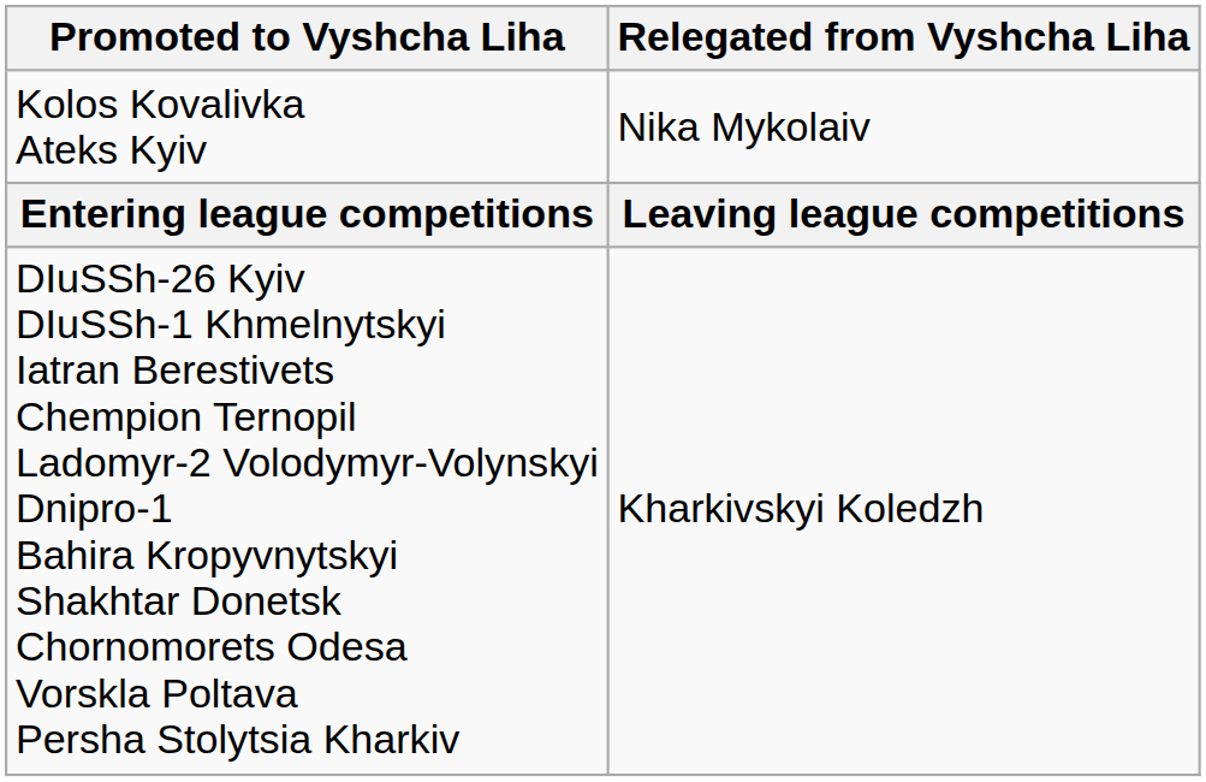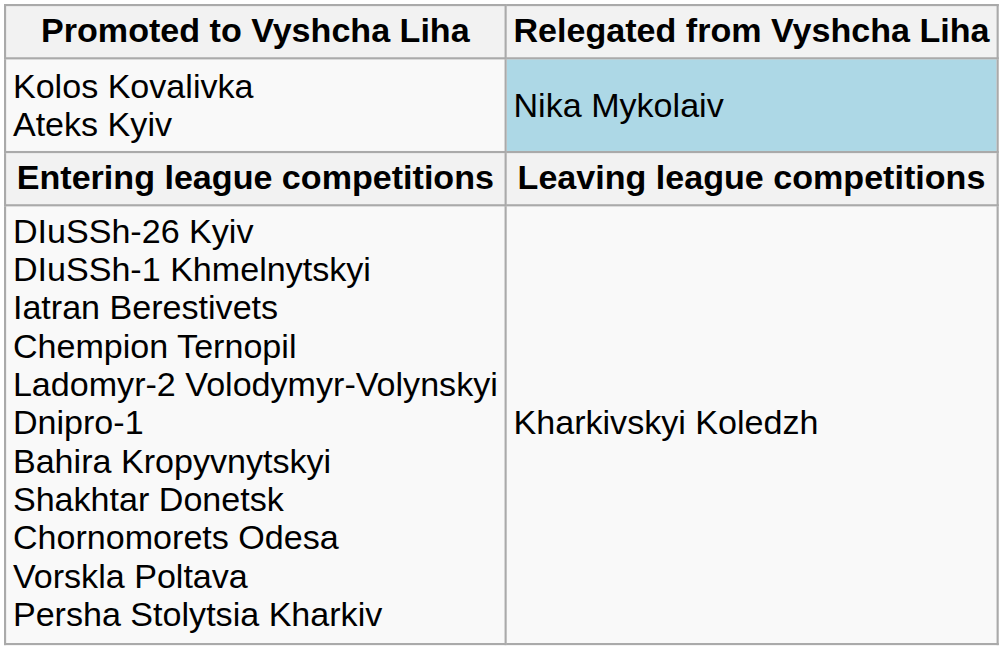Kolos Kovalivka Ateks Kyiv | Relegated from Vyshcha Liha: no background -> lightblue background
